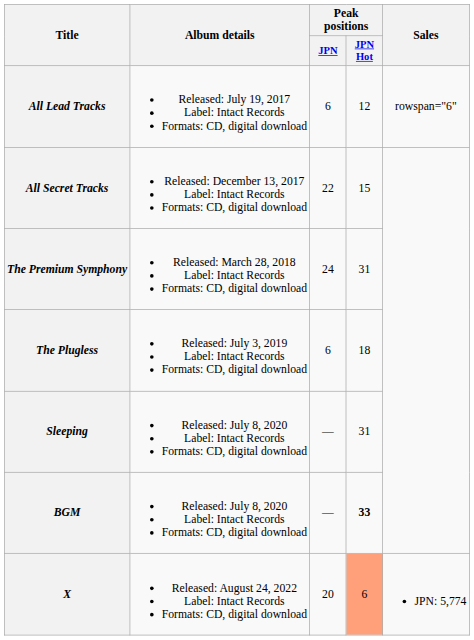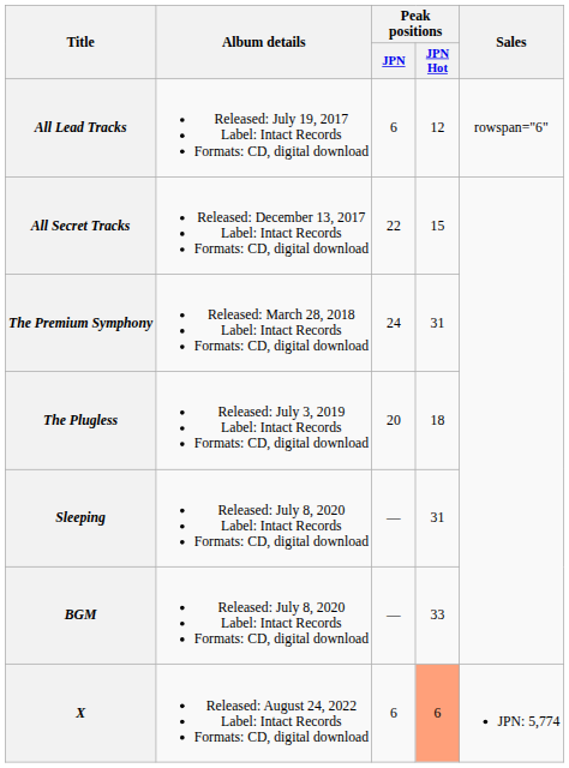The Plugless | Peak positions / JPN: 6 -> 20
BGM | Peak positions / JPN Hot: bold -> normal
X | Peak positions / JPN: 20 -> 6
